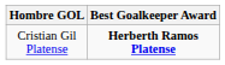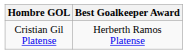Cristian Gil Platense | Best Goalkeeper Award: bold -> normal
